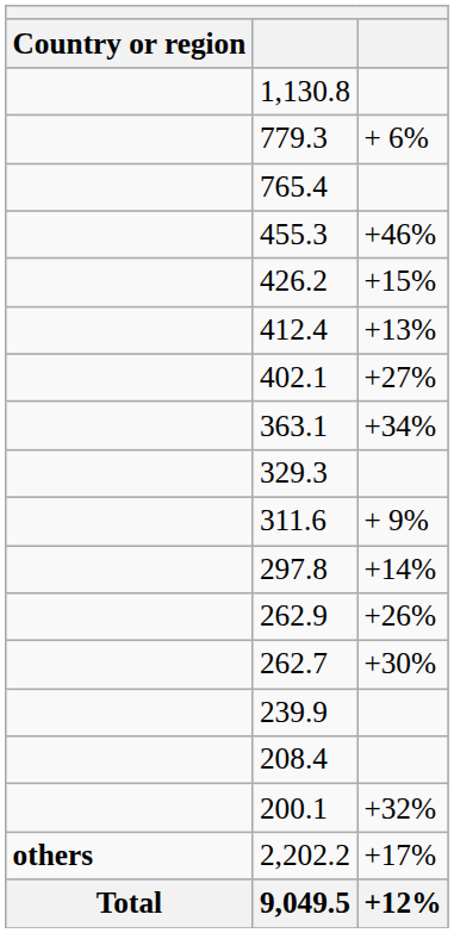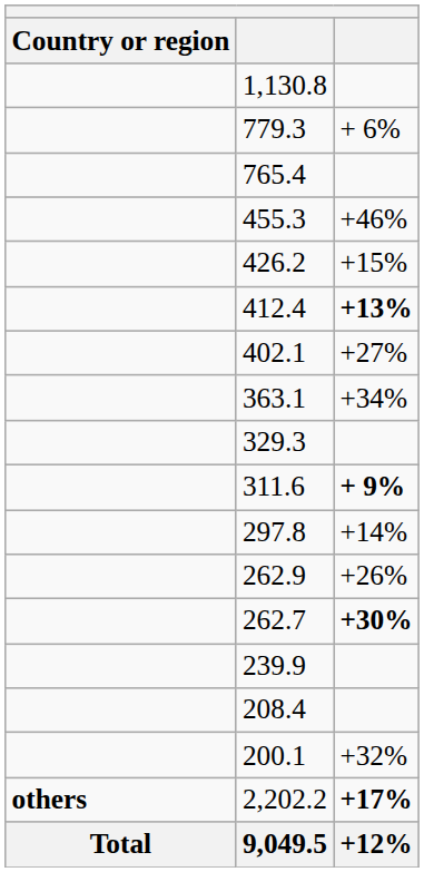412.4 | column 3: normal -> bold
311.6 | column 3: normal -> bold
262.7 | column 3: normal -> bold
2,202.2 | column 3: normal -> bold
